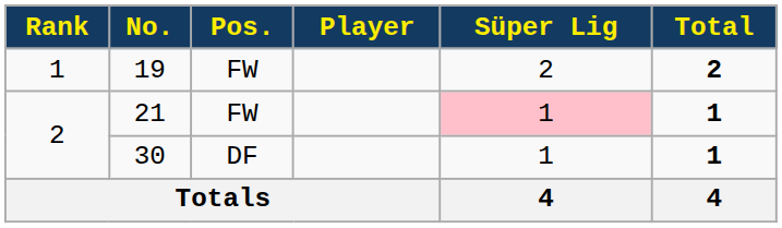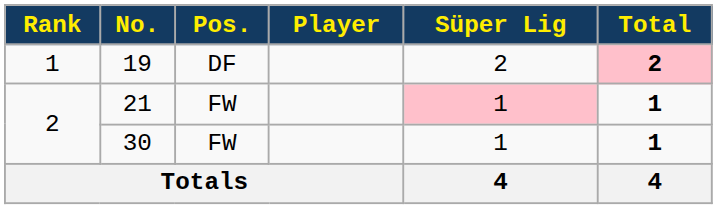19 | Pos.: FW -> DF
19 | Total: no background -> pink background
30 | Pos.: DF -> FW
